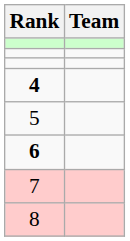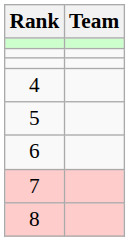row 5 | Rank: bold -> normal
row 7 | Rank: bold -> normal
